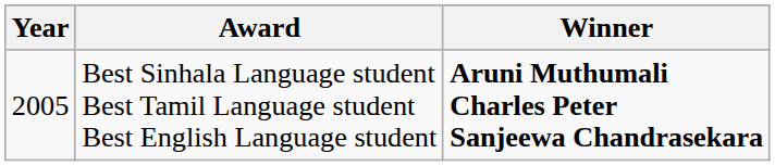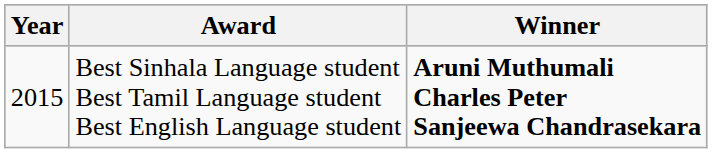row 2 | Year: 2005 -> 2015
